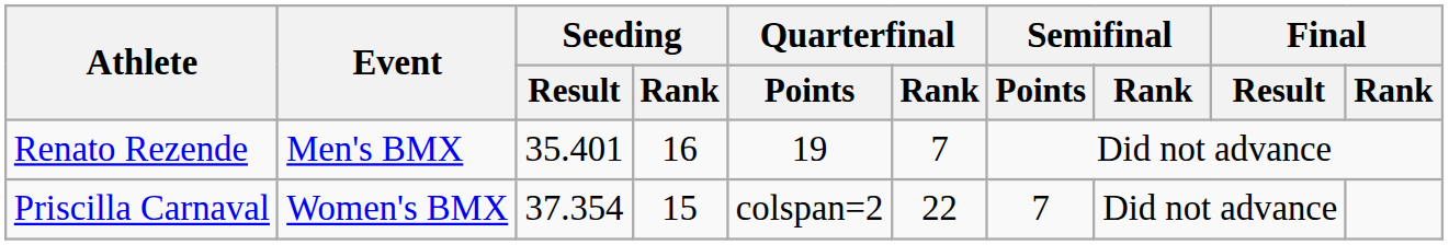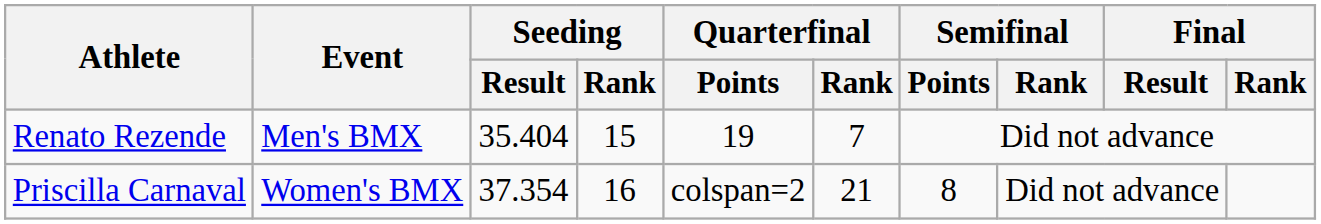Renato Rezende | Seeding / Result: 35.401 -> 35.404
Renato Rezende | Seeding / Rank: 16 -> 15
Priscilla Carnaval | Seeding / Rank: 15 -> 16
Priscilla Carnaval | Quarterfinal / Rank: 22 -> 21
Priscilla Carnaval | Semifinal / Points: 7 -> 8
